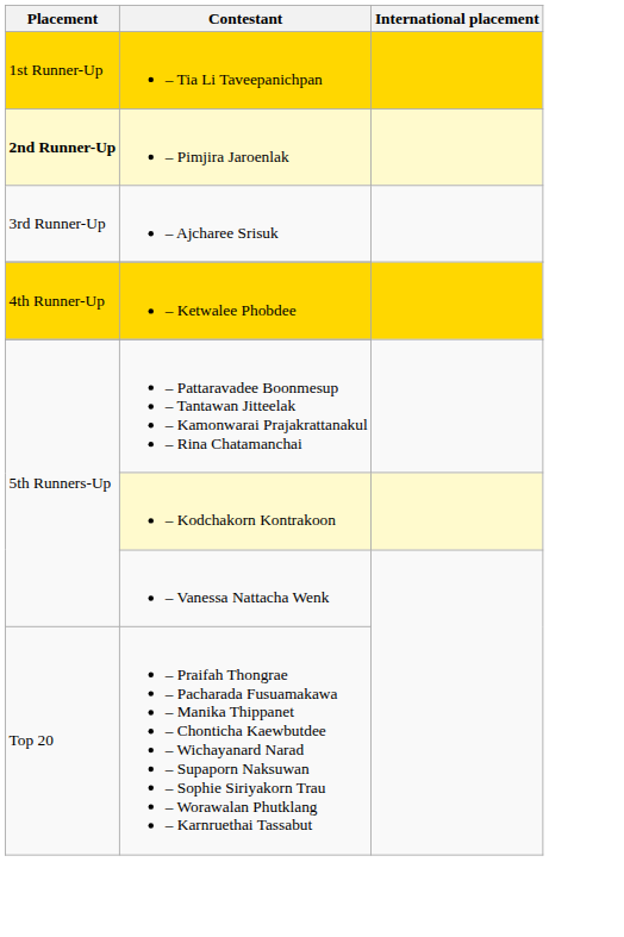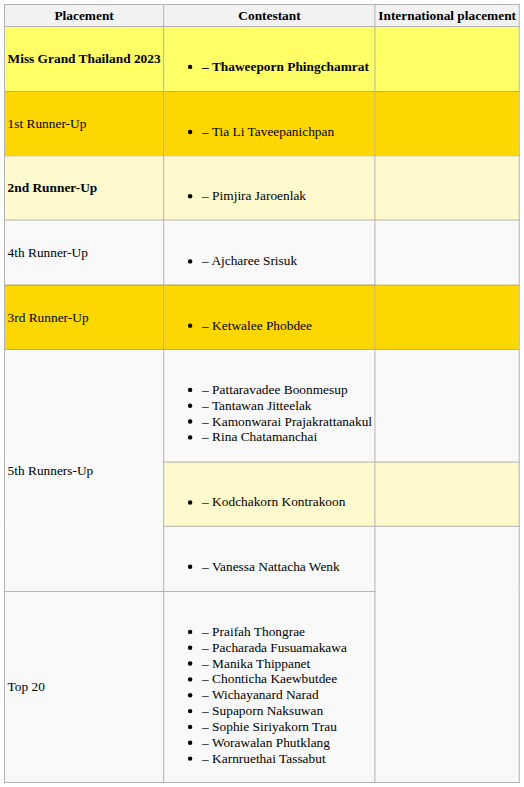+ row: Miss Grand Thailand 2023 | – Thaweeporn Phingchamrat
– Ajcharee Srisuk | Placement: 3rd Runner-Up -> 4th Runner-Up
– Ketwalee Phobdee | Placement: 4th Runner-Up -> 3rd Runner-Up
